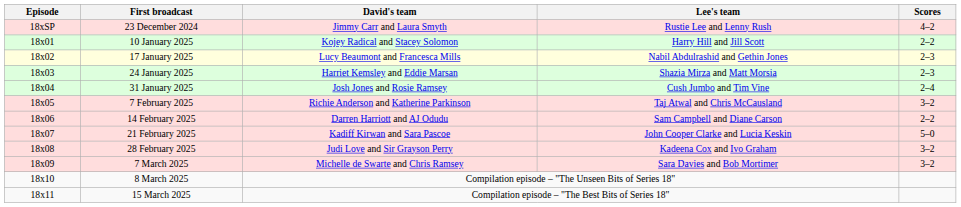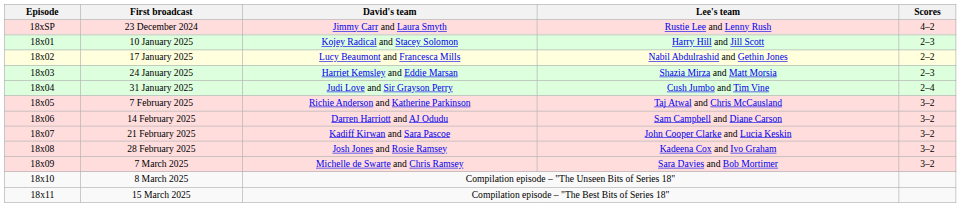10 January 2025 | Scores: 2–2 -> 2–3
17 January 2025 | Scores: 2–3 -> 2–2
31 January 2025 | David's team: Josh Jones and Rosie Ramsey -> Judi Love and Sir Grayson Perry
14 February 2025 | Scores: 2–2 -> 3–2
21 February 2025 | Scores: 5–0 -> 3–2
28 February 2025 | David's team: Judi Love and Sir Grayson Perry -> Josh Jones and Rosie Ramsey
